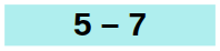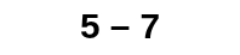row 1 | column 1: paleturquoise background -> no background
